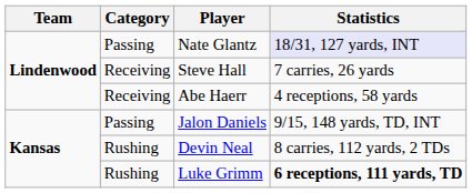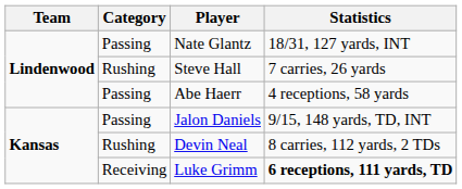Nate Glantz | Statistics: lavender background -> no background
Steve Hall | Category: Receiving -> Rushing
Abe Haerr | Category: Receiving -> Passing
Luke Grimm | Category: Rushing -> Receiving
